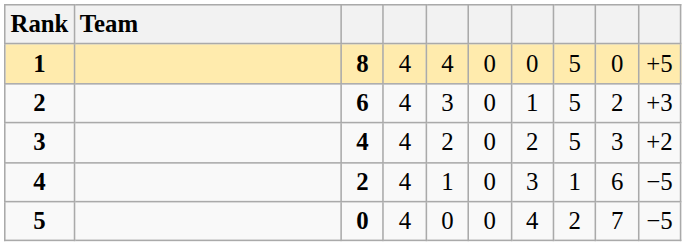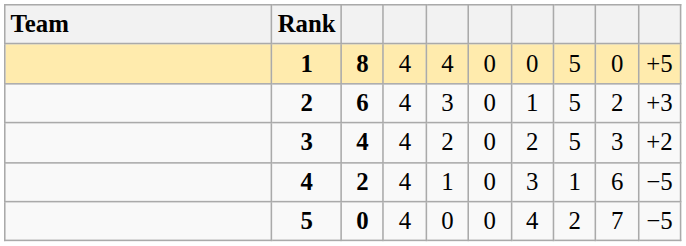columns swapped: Rank <-> Team
